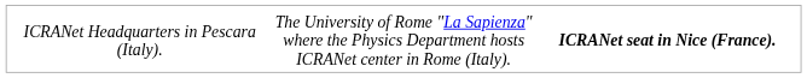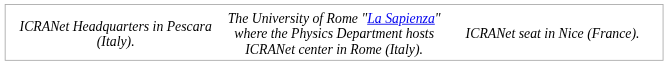ICRANet Headquarters in Pescara (Italy). | column 3: bold -> normal
